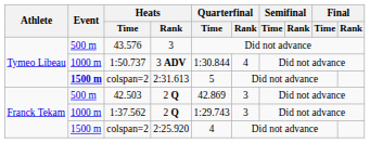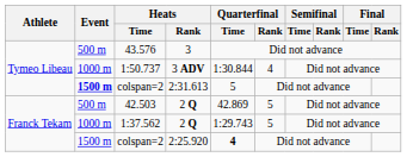42.503 | Quarterfinal / Rank: 3 -> 5
1:37.562 | Quarterfinal / Rank: 3 -> 5
colspan=2 / 2:25.920 | Quarterfinal / Time: normal -> bold
